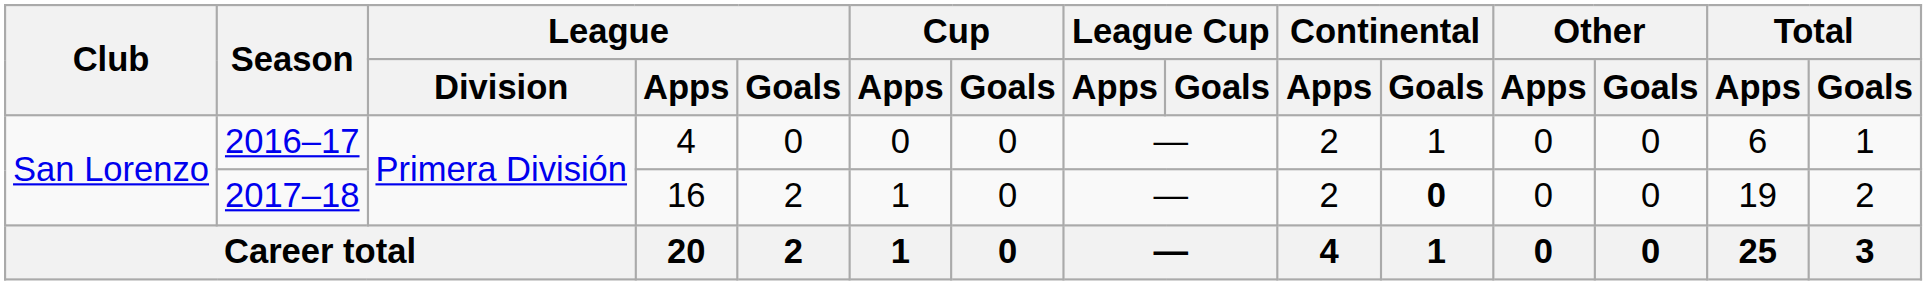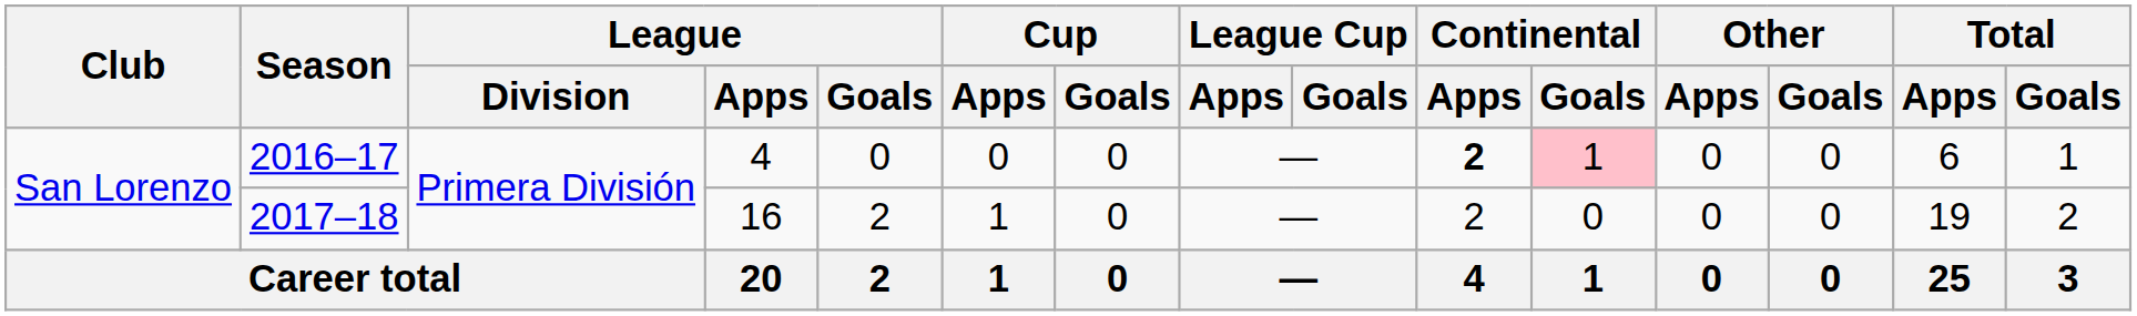2016–17 | Continental / Apps: normal -> bold
2016–17 | Continental / Goals: no background -> pink background
2017–18 | Continental / Goals: bold -> normal
